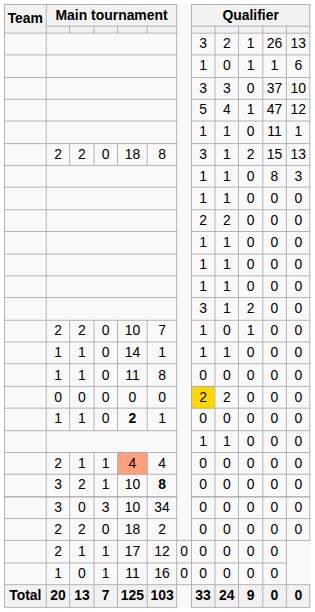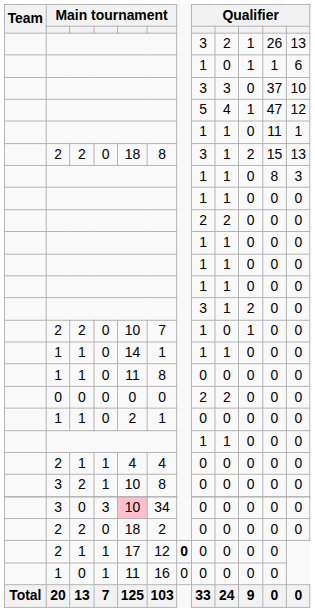row 19 | column 8: gold background -> no background
row 20 | column 5: bold -> normal
row 22 | column 5: lightsalmon background -> no background
row 23 | column 6: bold -> normal
row 24 | column 5: no background -> pink background
row 26 | column 7: normal -> bold
